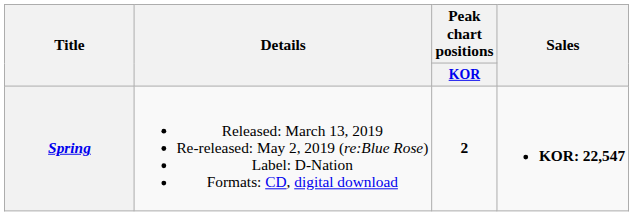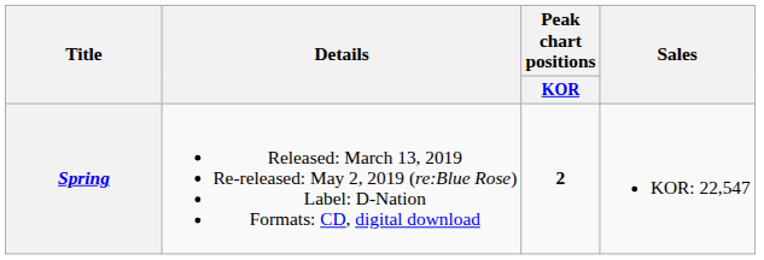Spring | Sales: bold -> normal
